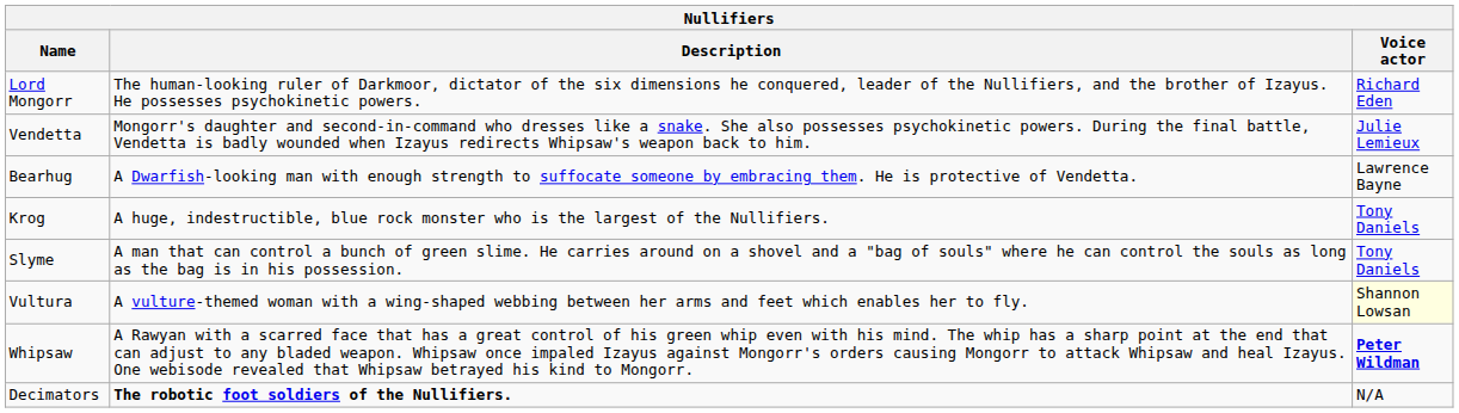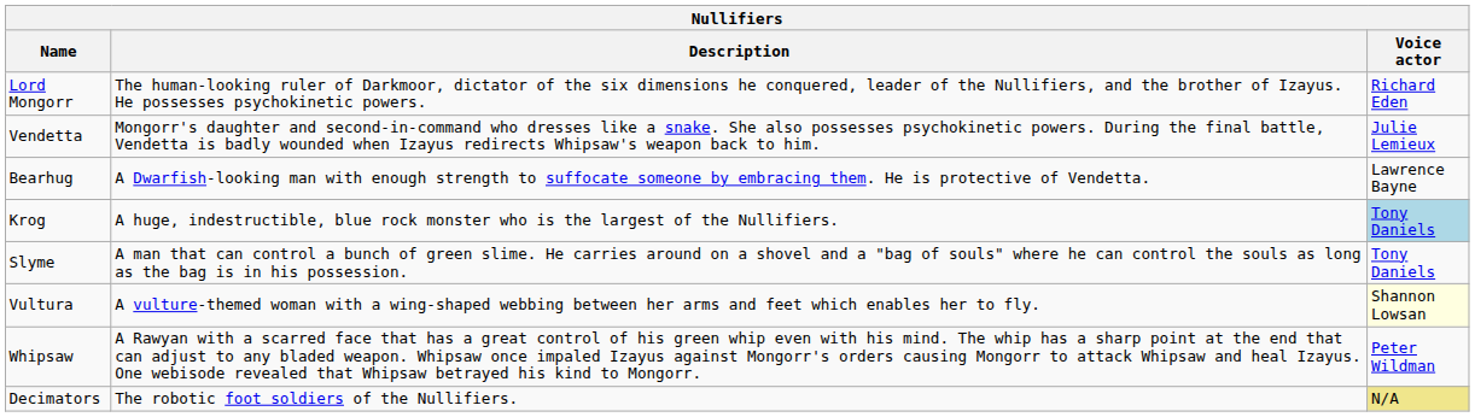Krog | Voice actor: no background -> lightblue background
Whipsaw | Voice actor: bold -> normal
Decimators | Description: bold -> normal
Decimators | Voice actor: no background -> khaki background
